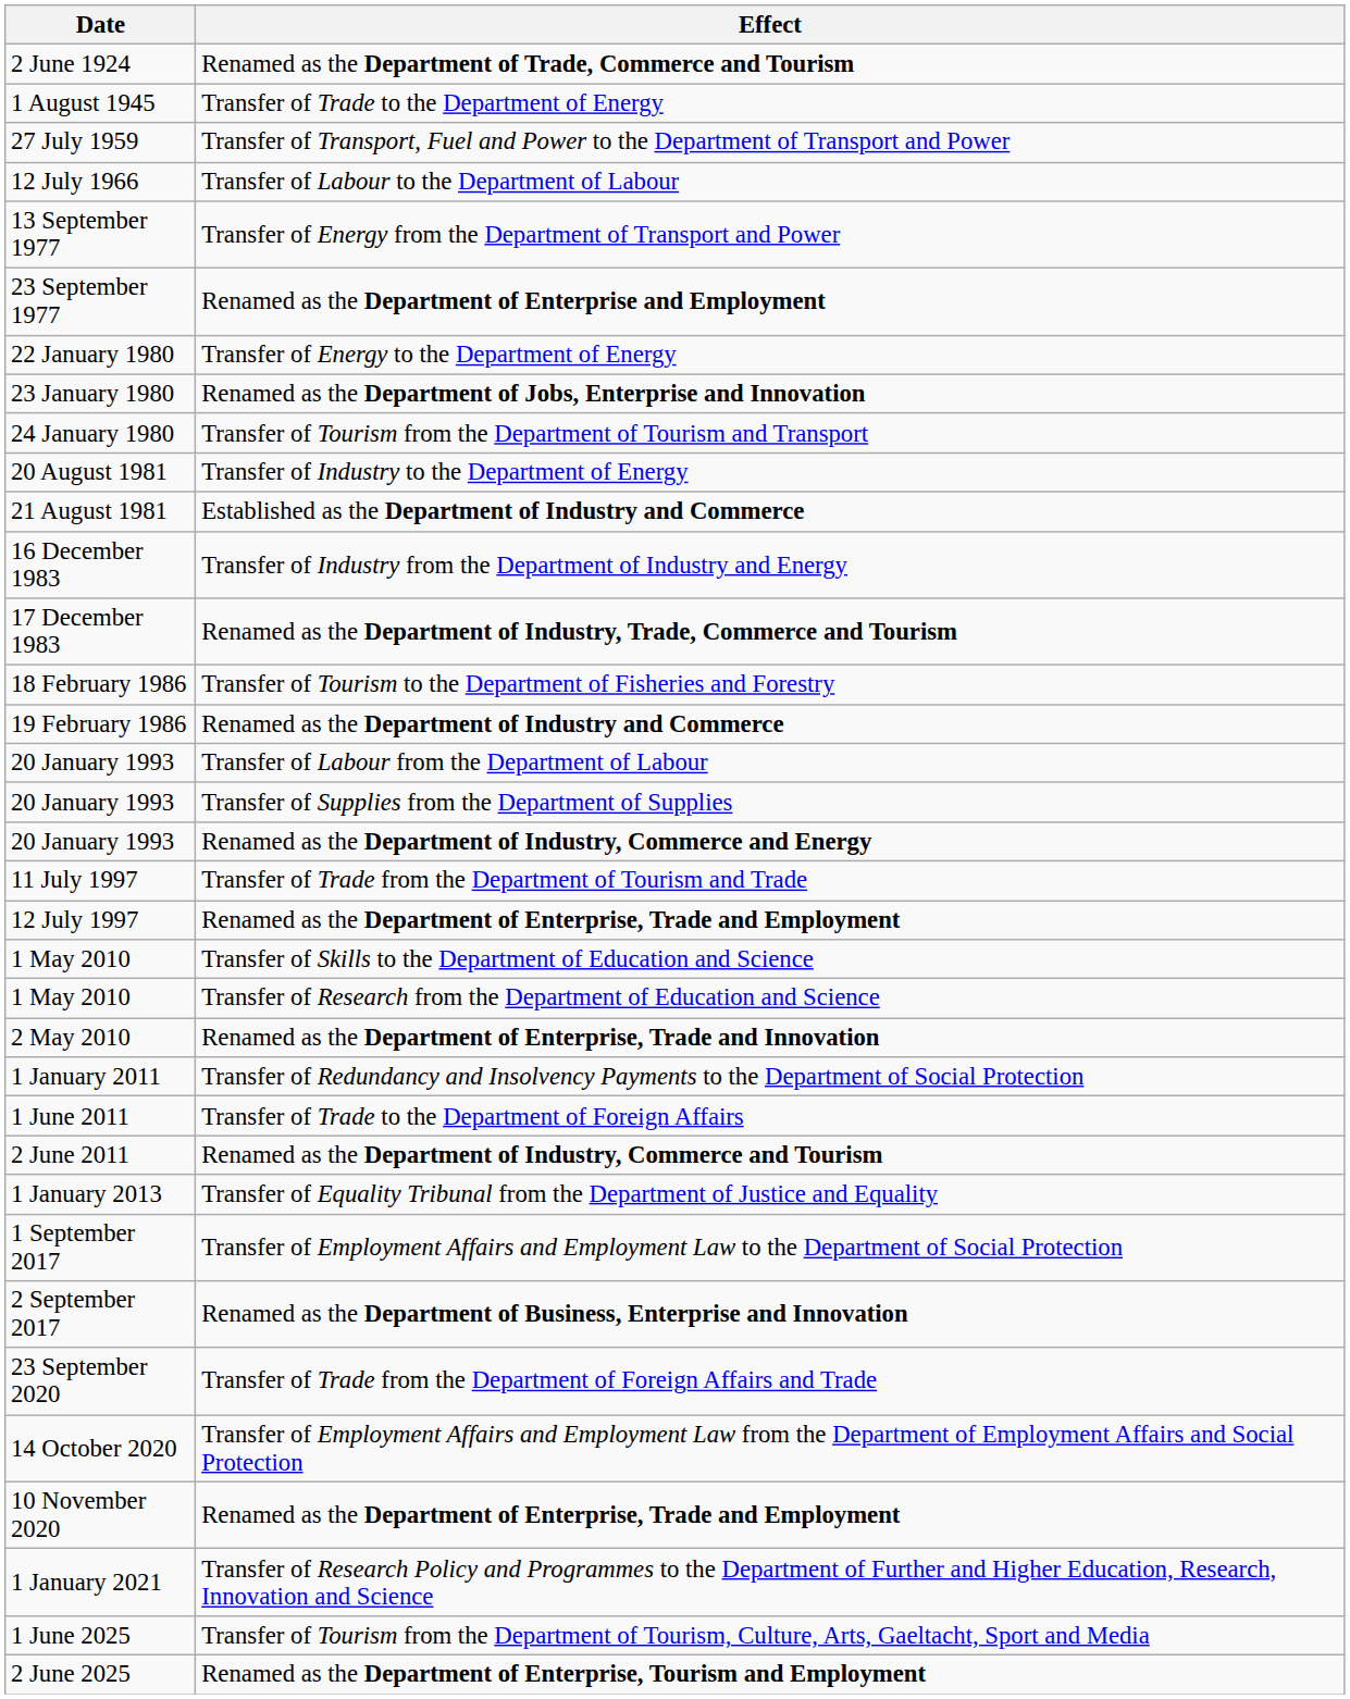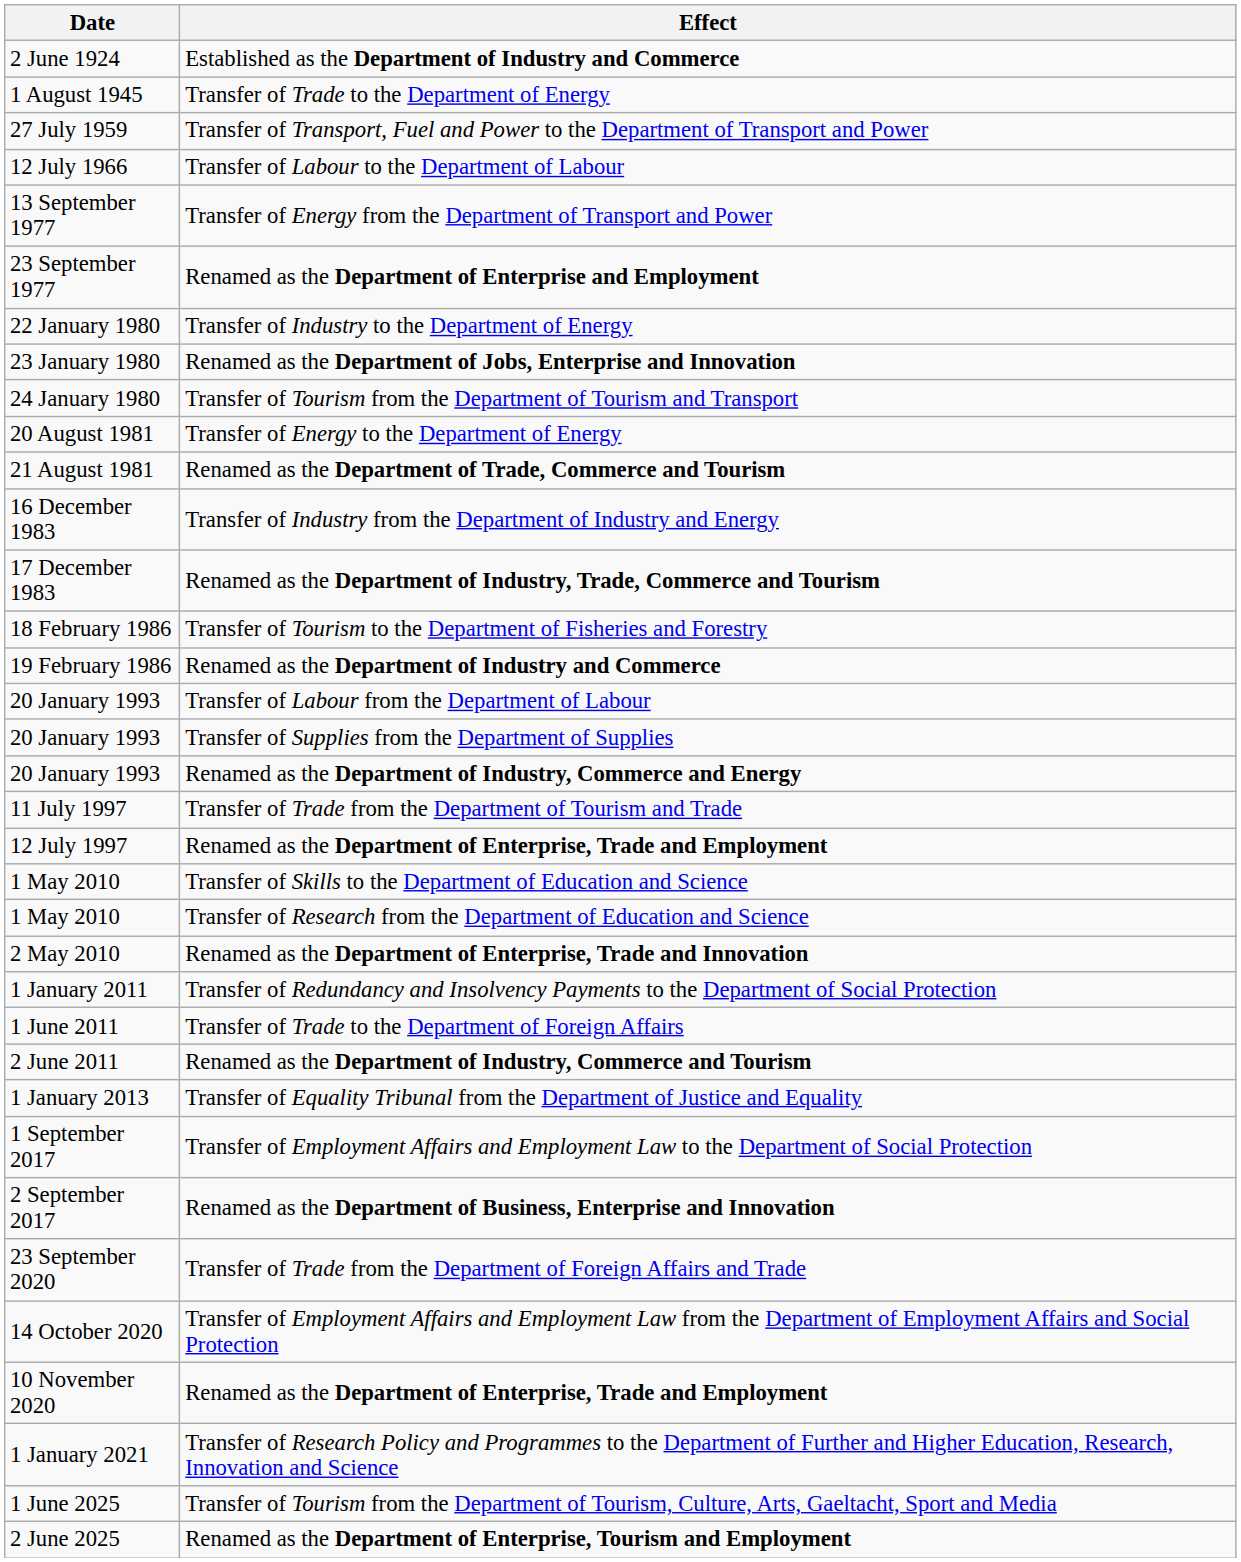row 2 | Effect: Renamed as the Department of Trade, Commerce and Tourism -> Established as the Department of Industry and Commerce
row 8 | Effect: Transfer of Energy to the Department of Energy -> Transfer of Industry to the Department of Energy
row 11 | Effect: Transfer of Industry to the Department of Energy -> Transfer of Energy to the Department of Energy
row 12 | Effect: Established as the Department of Industry and Commerce -> Renamed as the Department of Trade, Commerce and Tourism
